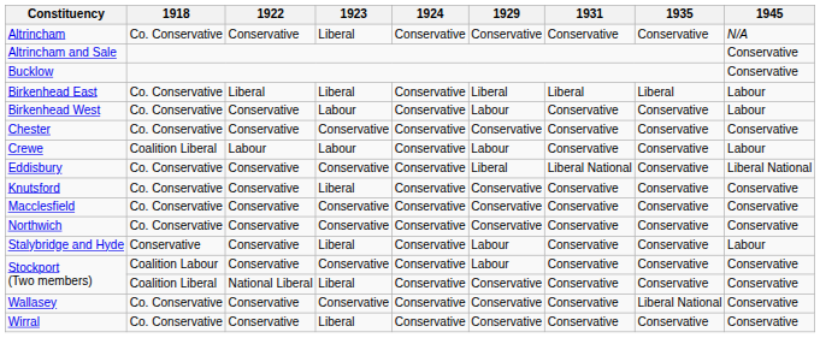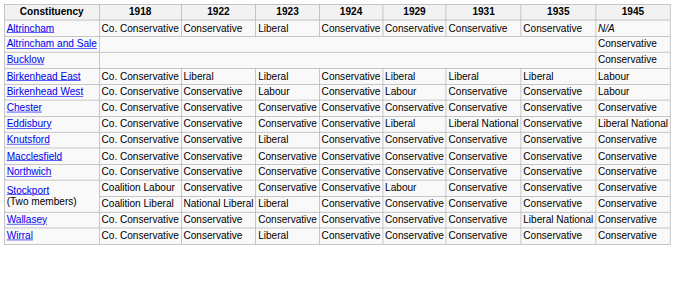- row: Crewe | Coalition Liberal | Labour | Labour | Conservative | Labour | Conservative | Conservative | Labour
- row: Stalybridge and Hyde | Conservative | Conservative | Liberal | Conservative | Labour | Conservative | Conservative | Labour
